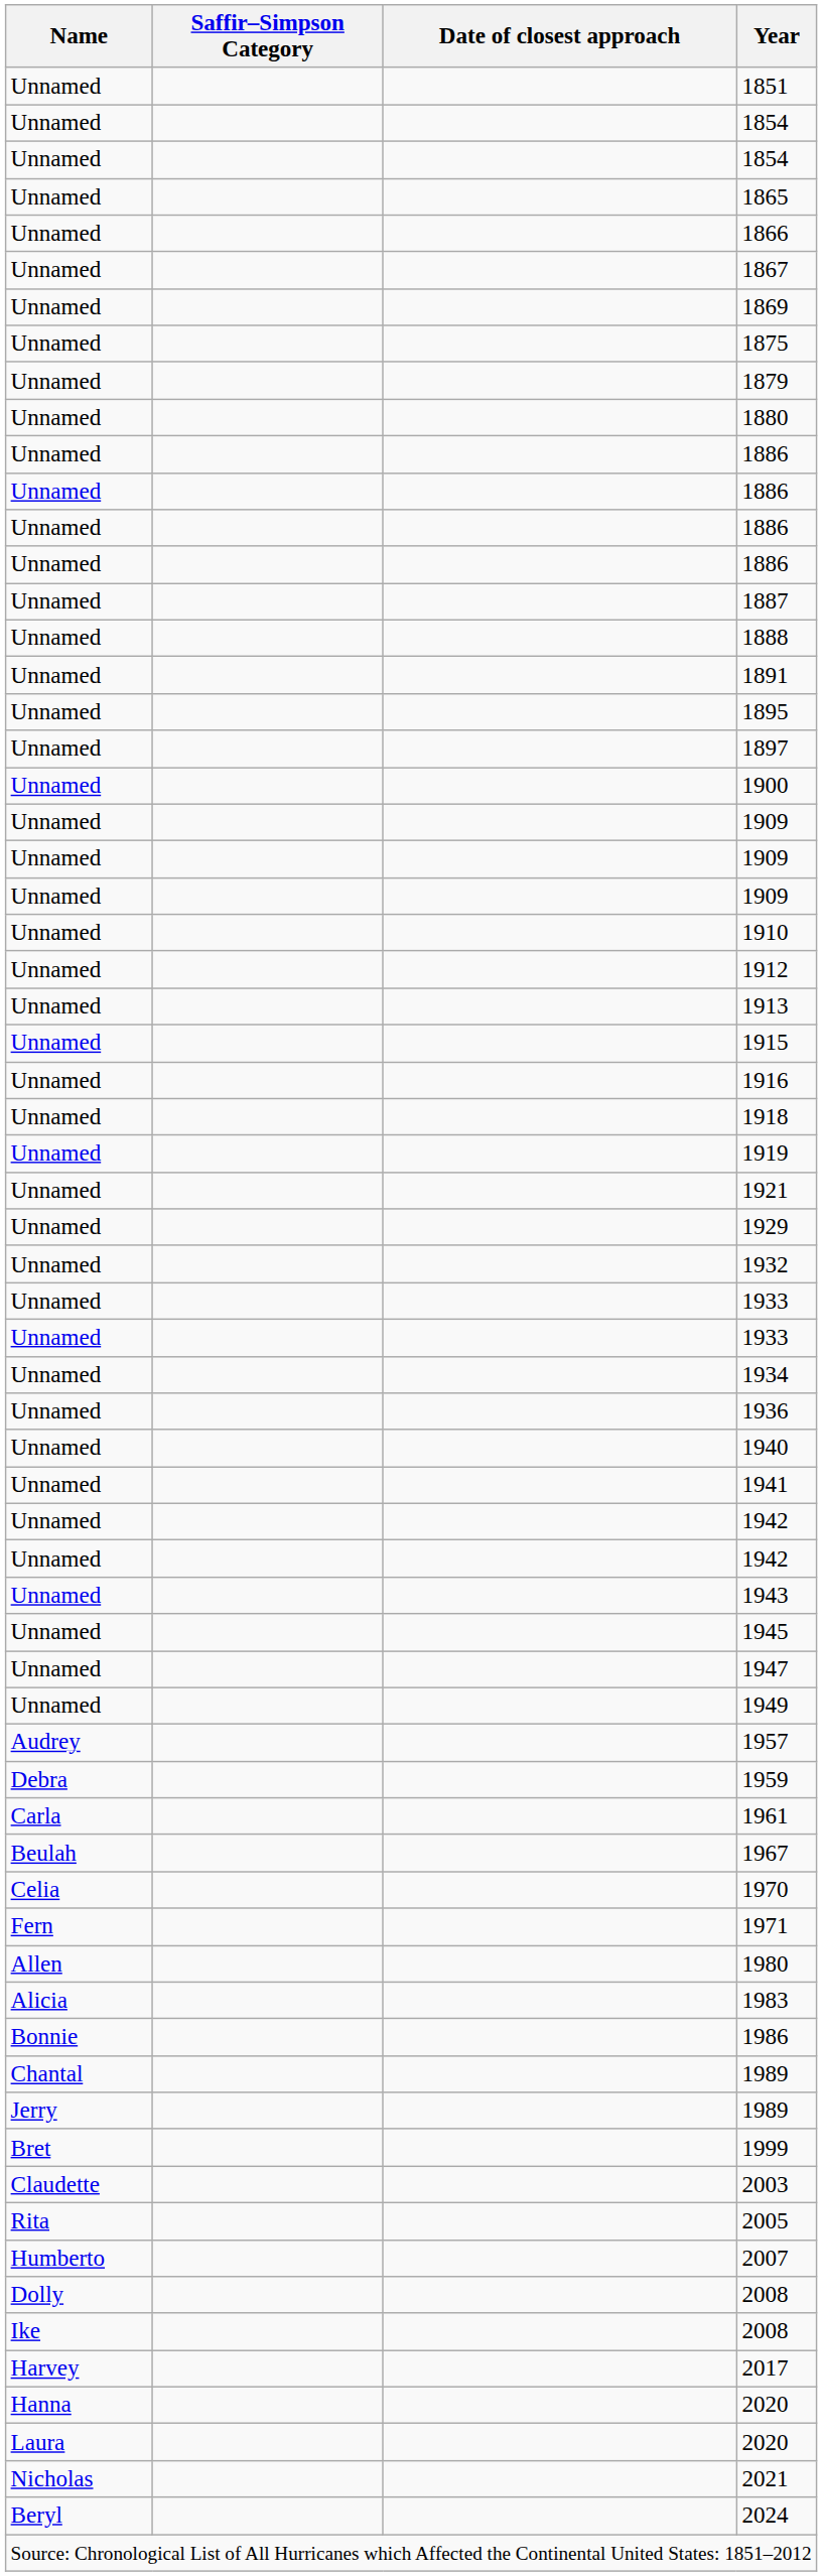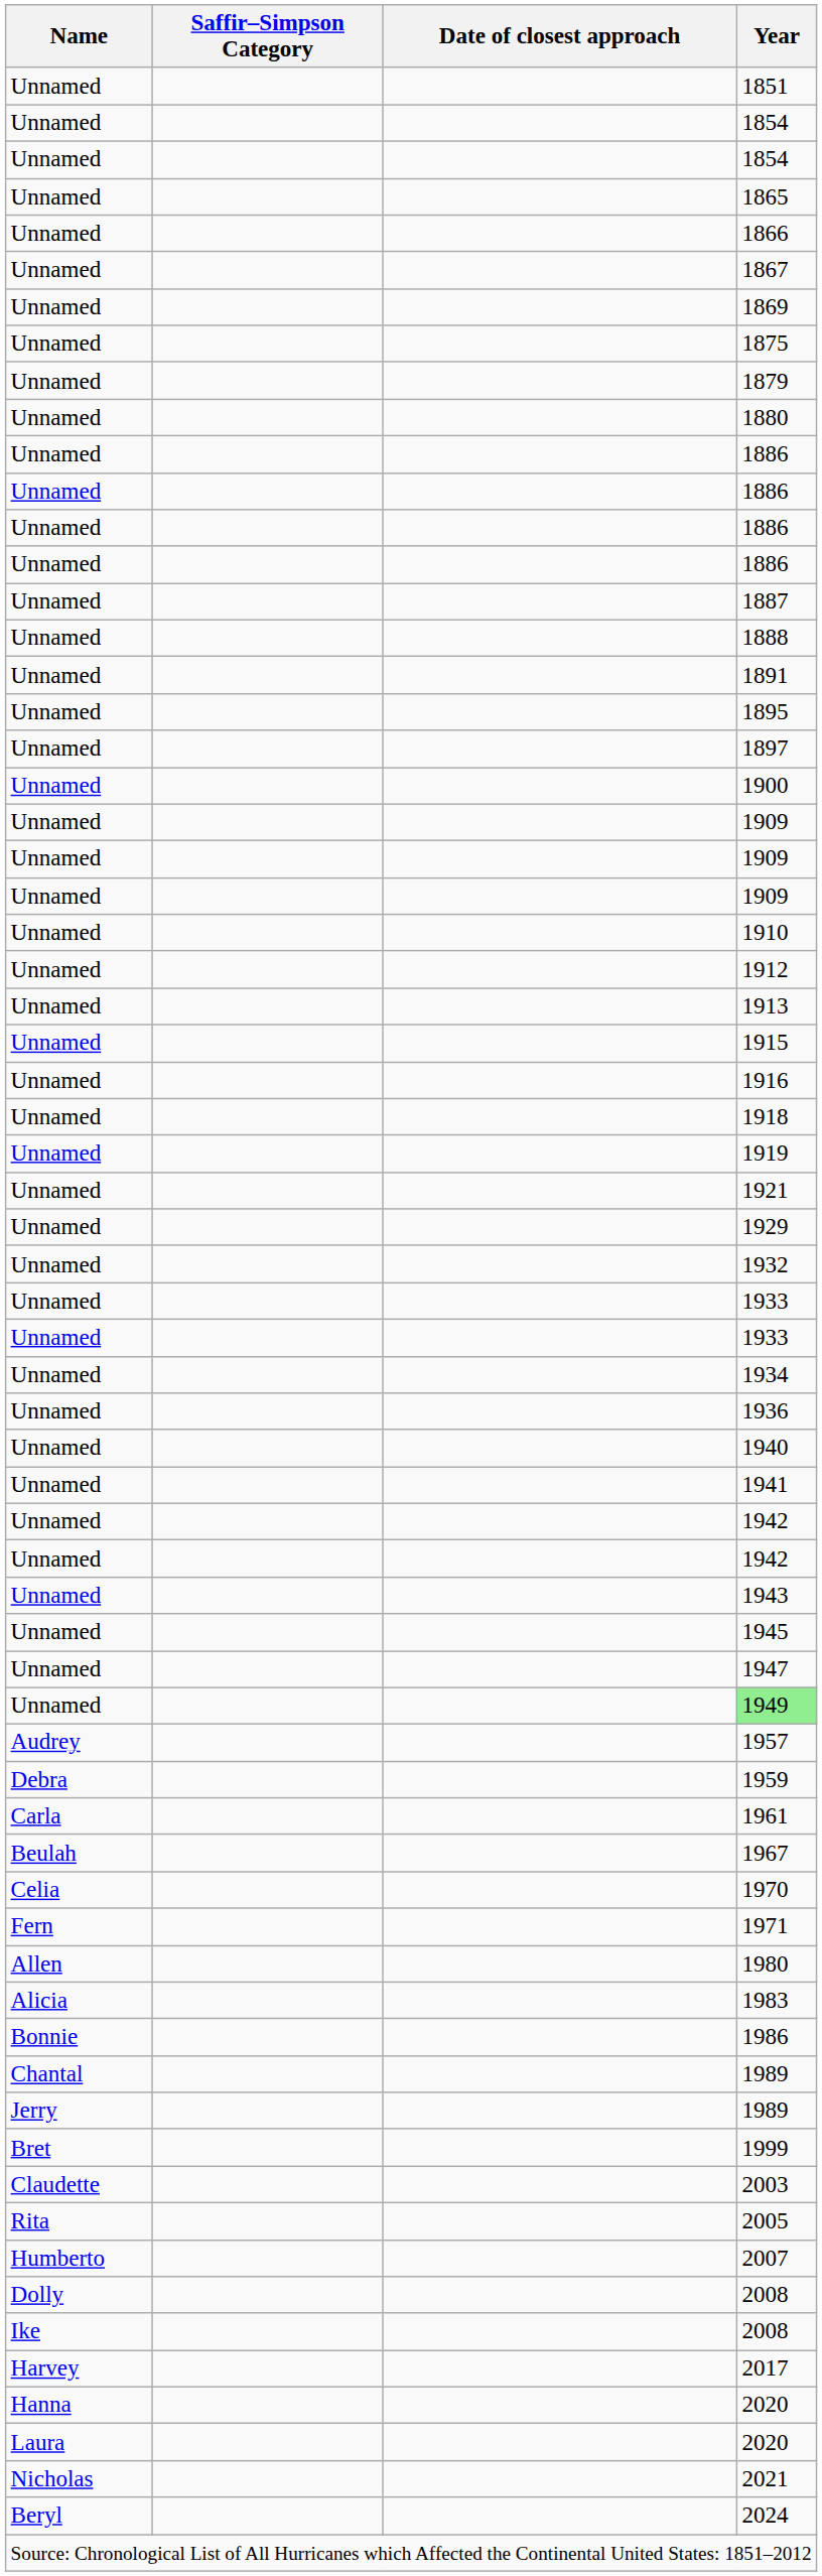1949 | Year: no background -> lightgreen background
